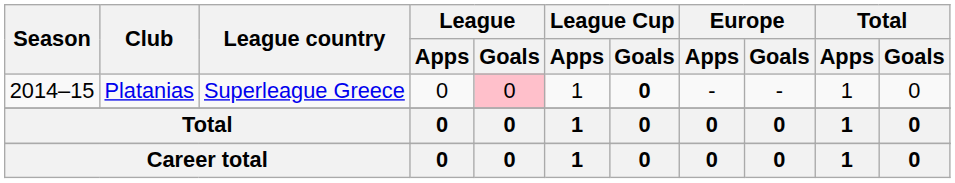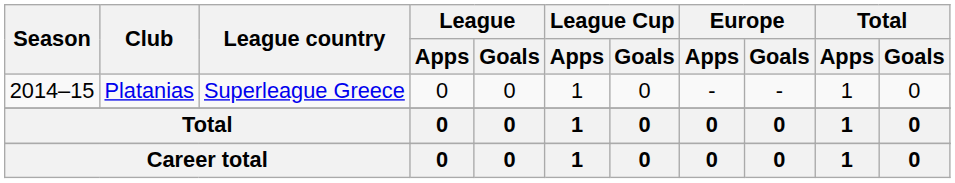Platanias | League / Goals: pink background -> no background
Platanias | League Cup / Goals: bold -> normal
